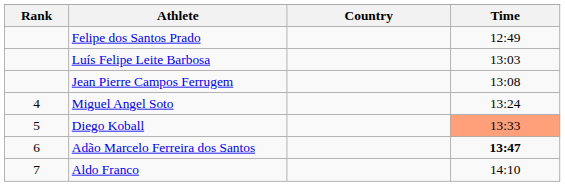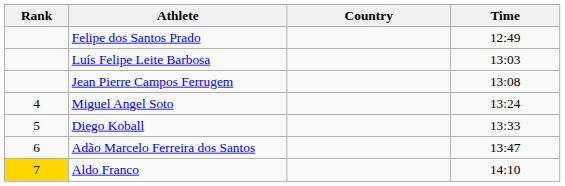Diego Koball | Time: lightsalmon background -> no background
Adão Marcelo Ferreira dos Santos | Time: bold -> normal
Aldo Franco | Rank: no background -> gold background
